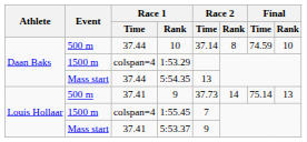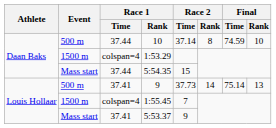5:54.35 | Race 2 / Time: 13 -> 15
